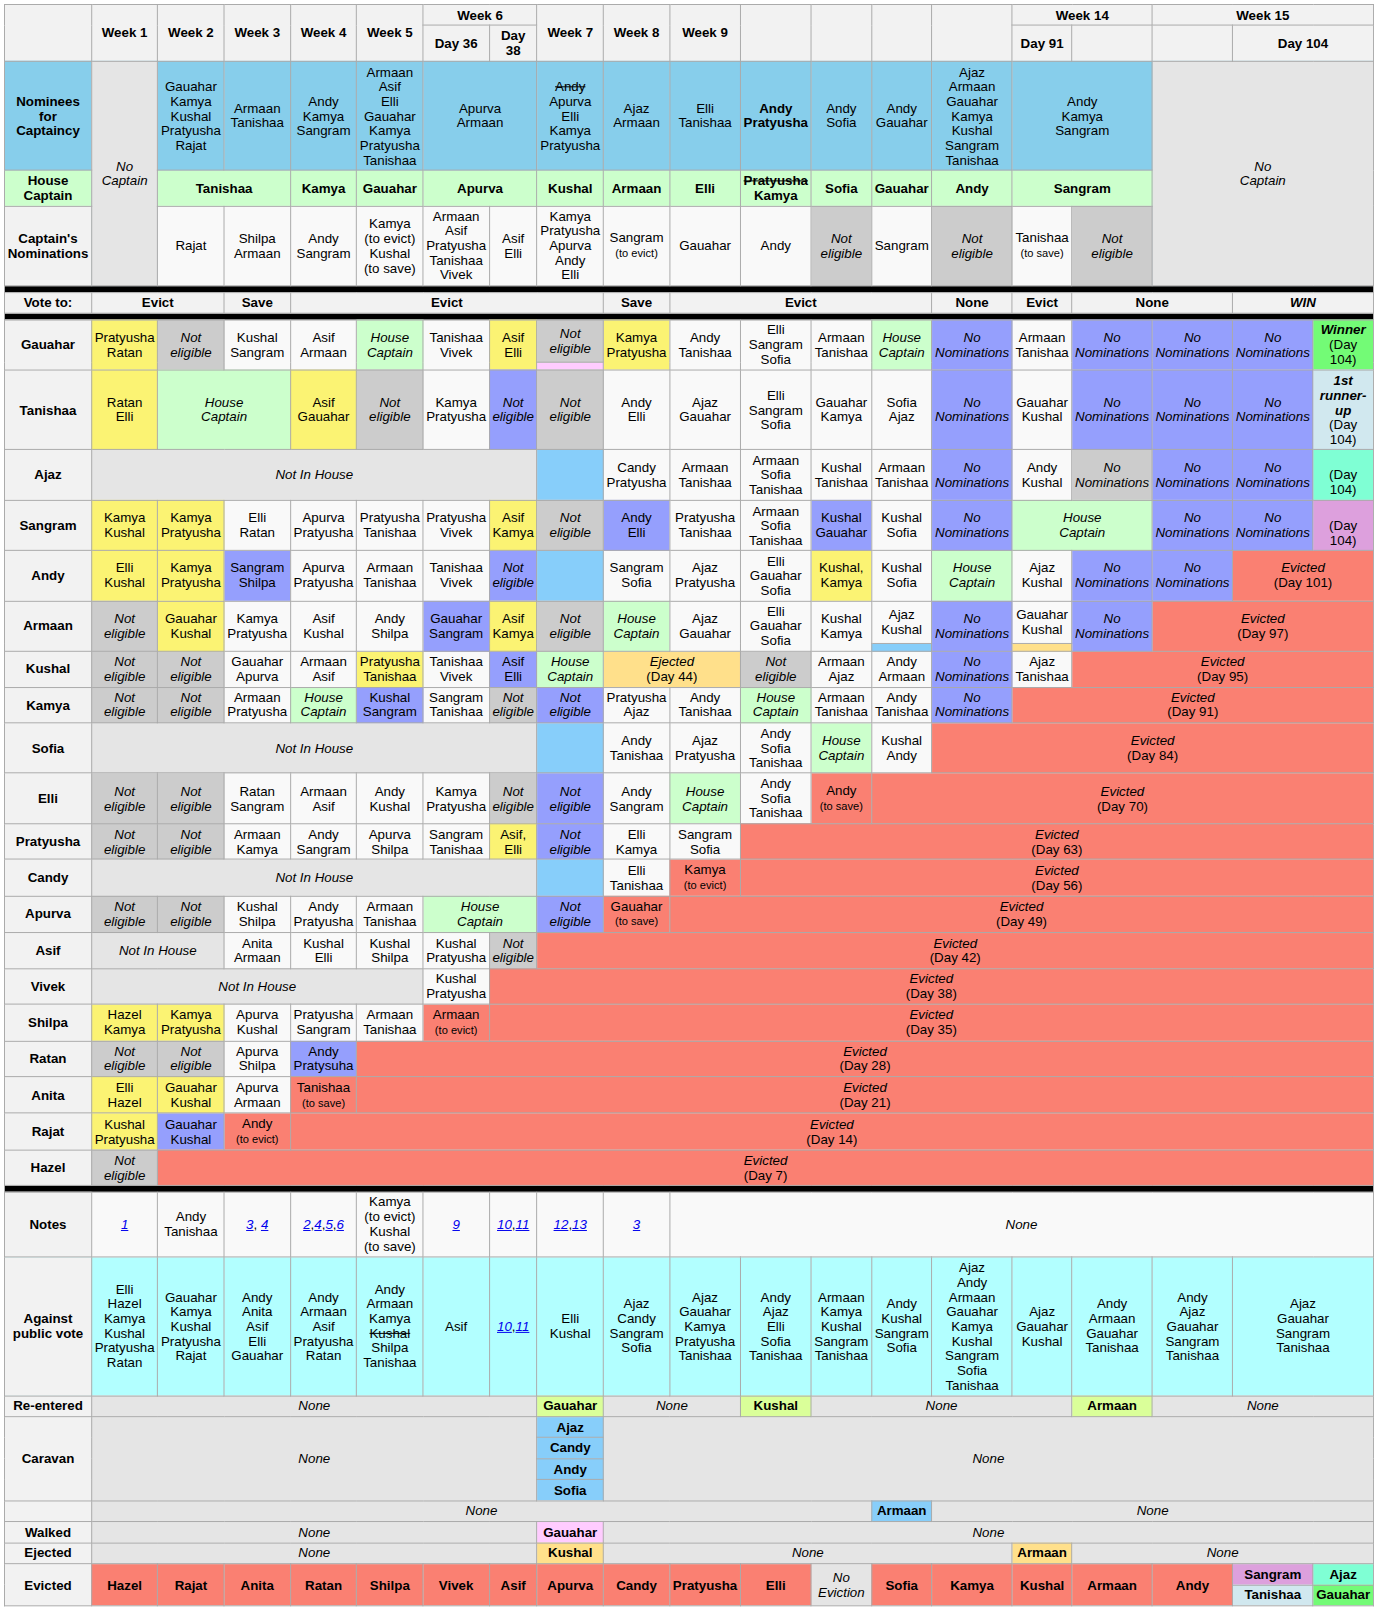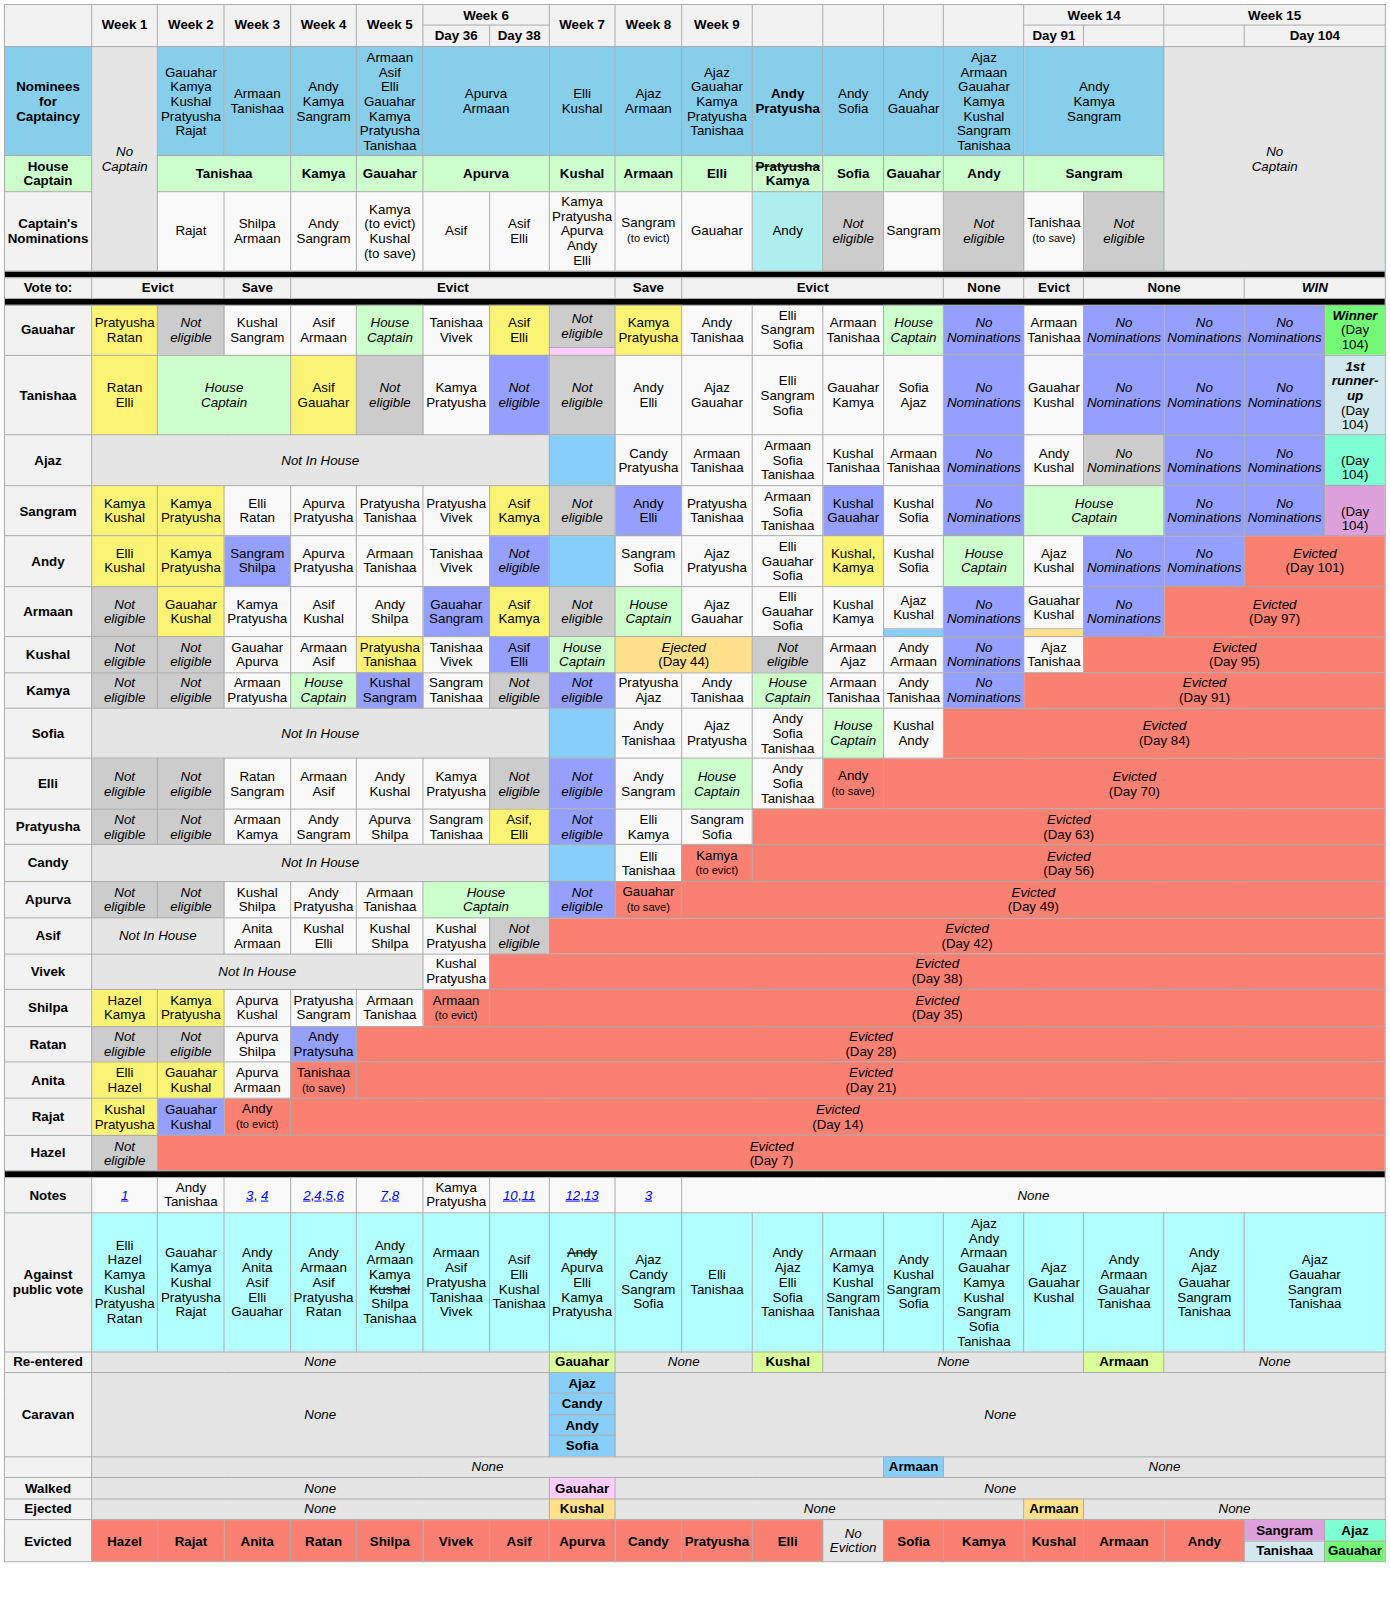Nominees for Captaincy | Week 7: Andy Apurva Elli Kamya Pratyusha -> Elli Kushal
Nominees for Captaincy | Week 9: Elli Tanishaa -> Ajaz Gauahar Kamya Pratyusha Tanishaa
Captain's Nominations | Week 6 / Day 36: Armaan Asif Pratyusha Tanishaa Vivek -> Asif
Captain's Nominations | column 12: no background -> paleturquoise background
Notes | Week 5: Kamya (to evict) Kushal (to save) -> 7,8
Notes | Week 6 / Day 36: 9 -> Kamya Pratyusha
Against public vote | Week 6 / Day 36: Asif -> Armaan Asif Pratyusha Tanishaa Vivek
Against public vote | Week 6 / Day 38: 10,11 -> Asif Elli Kushal Tanishaa
Against public vote | Week 7: Elli Kushal -> Andy Apurva Elli Kamya Pratyusha
Against public vote | Week 9: Ajaz Gauahar Kamya Pratyusha Tanishaa -> Elli Tanishaa
